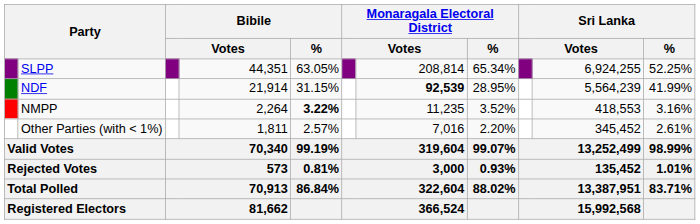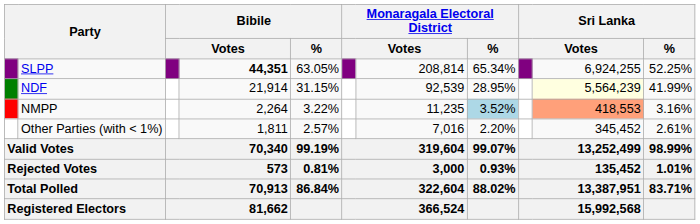SLPP | column 4: normal -> bold
NDF | column 7: bold -> normal
NDF | column 10: no background -> lightyellow background
NMPP | Bibile / %: bold -> normal
NMPP | Monaragala Electoral District / %: no background -> lightblue background
NMPP | column 10: no background -> lightsalmon background
